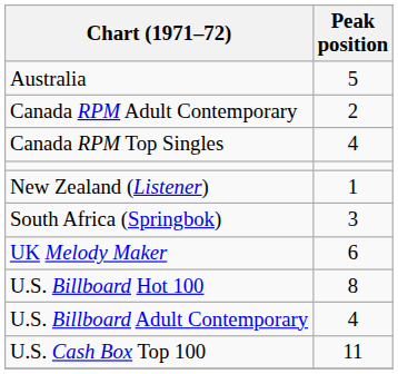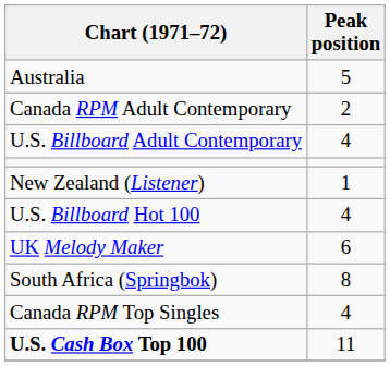row 4 | Chart (1971–72): Canada RPM Top Singles -> U.S. Billboard Adult Contemporary
row 7 | Chart (1971–72): South Africa (Springbok) -> U.S. Billboard Hot 100
row 7 | Peak position: 3 -> 4
row 9 | Chart (1971–72): U.S. Billboard Hot 100 -> South Africa (Springbok)
row 10 | Chart (1971–72): U.S. Billboard Adult Contemporary -> Canada RPM Top Singles
row 11 | Chart (1971–72): normal -> bold
